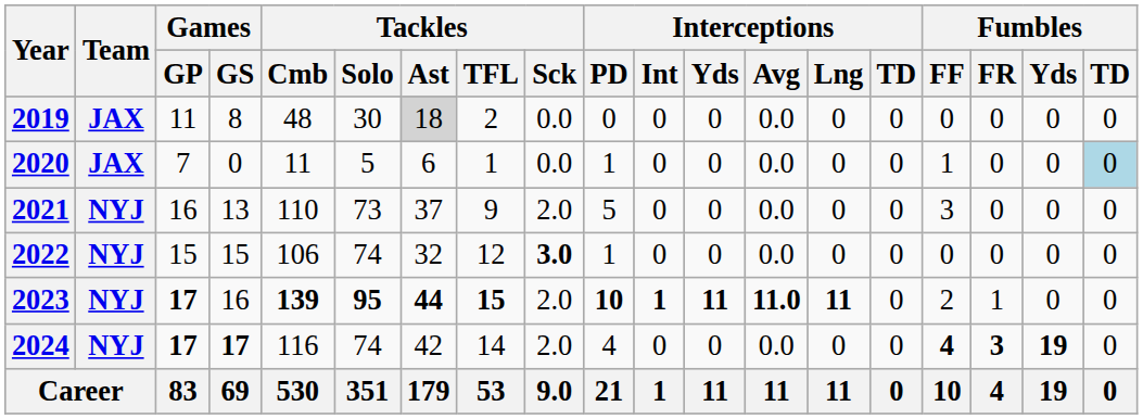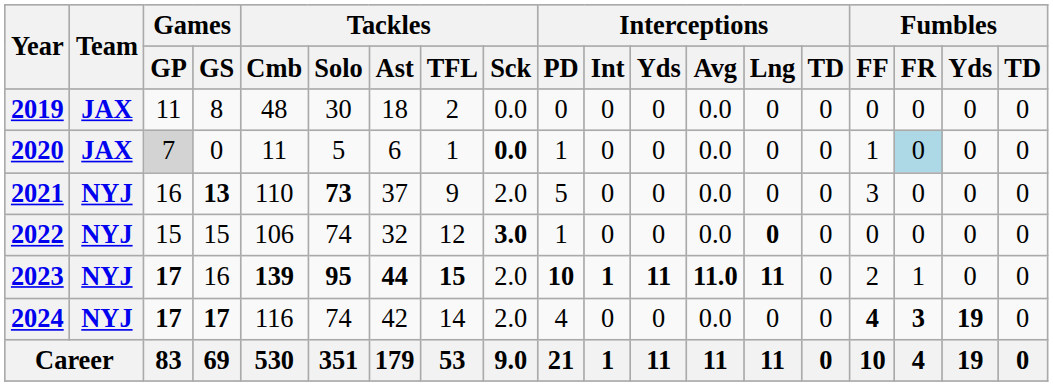2019 | Tackles / Ast: lightgrey background -> no background
2020 | Games / GP: no background -> lightgrey background
2020 | Tackles / Sck: normal -> bold
2020 | Fumbles / FR: no background -> lightblue background
2020 | Fumbles / TD: lightblue background -> no background
2021 | Games / GS: normal -> bold
2021 | Tackles / Solo: normal -> bold
2022 | Interceptions / Lng: normal -> bold
